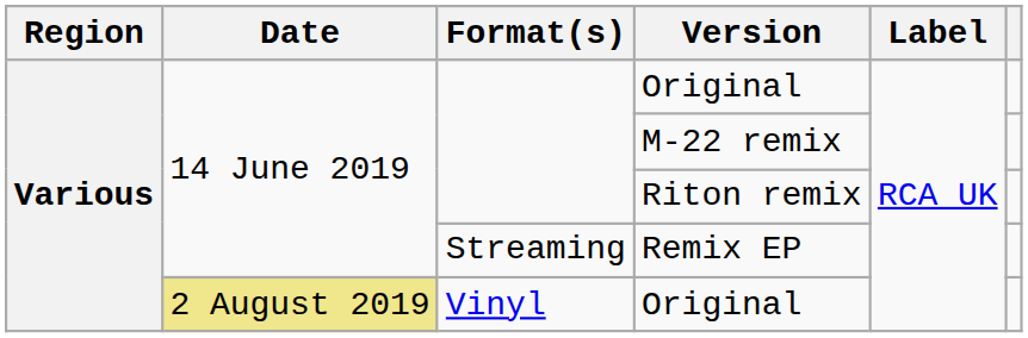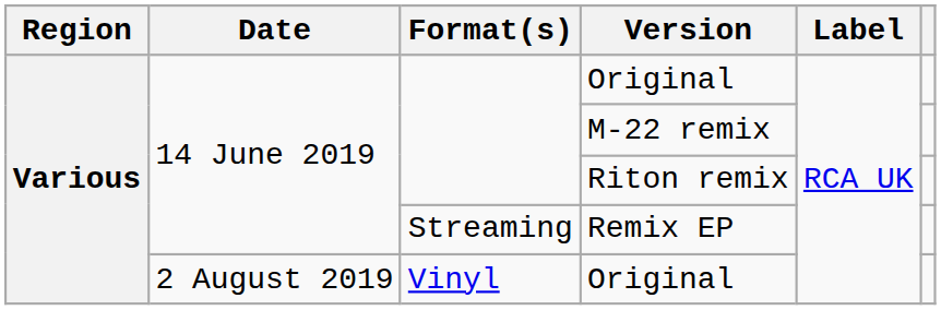Vinyl / Original | Date: khaki background -> no background
